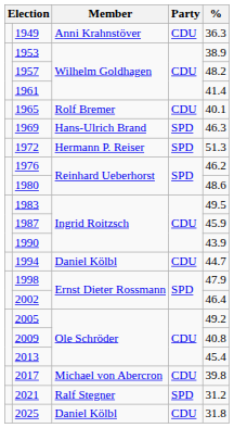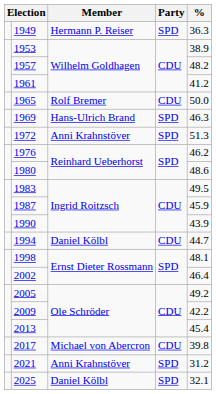1949 | Member: Anni Krahnstöver -> Hermann P. Reiser
1949 | Party: CDU -> SPD
1961 | %: 41.4 -> 41.2
1965 | %: 40.1 -> 50.0
1972 | Member: Hermann P. Reiser -> Anni Krahnstöver
1998 | %: 47.9 -> 48.1
2009 | %: 40.8 -> 42.2
2021 | Member: Ralf Stegner -> Anni Krahnstöver
2025 | Party: CDU -> SPD
2025 | %: 31.8 -> 32.1
